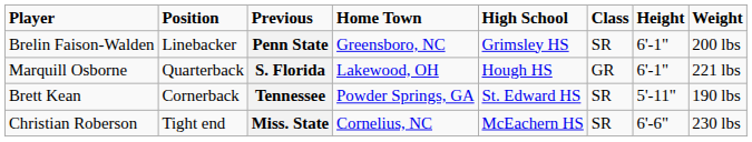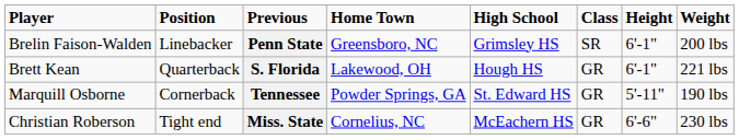S. Florida | Player: Marquill Osborne -> Brett Kean
Tennessee | Player: Brett Kean -> Marquill Osborne
Tennessee | Class: SR -> GR
Miss. State | Class: SR -> GR
